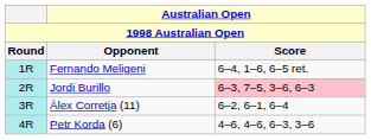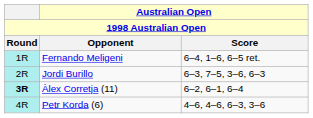Jordi Burillo | Australian Open / Score: pink background -> no background
Àlex Corretja (11) | Round: normal -> bold
